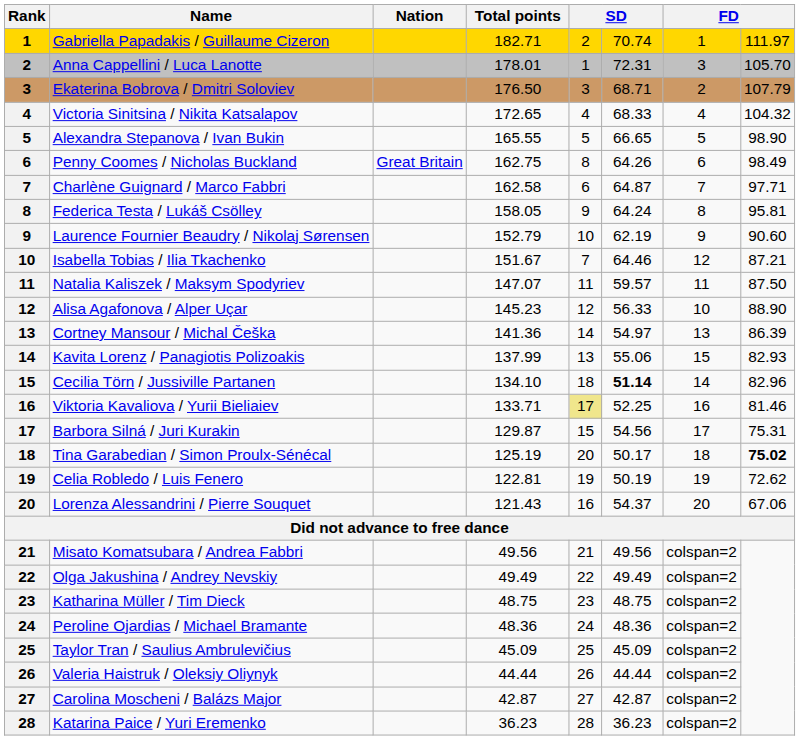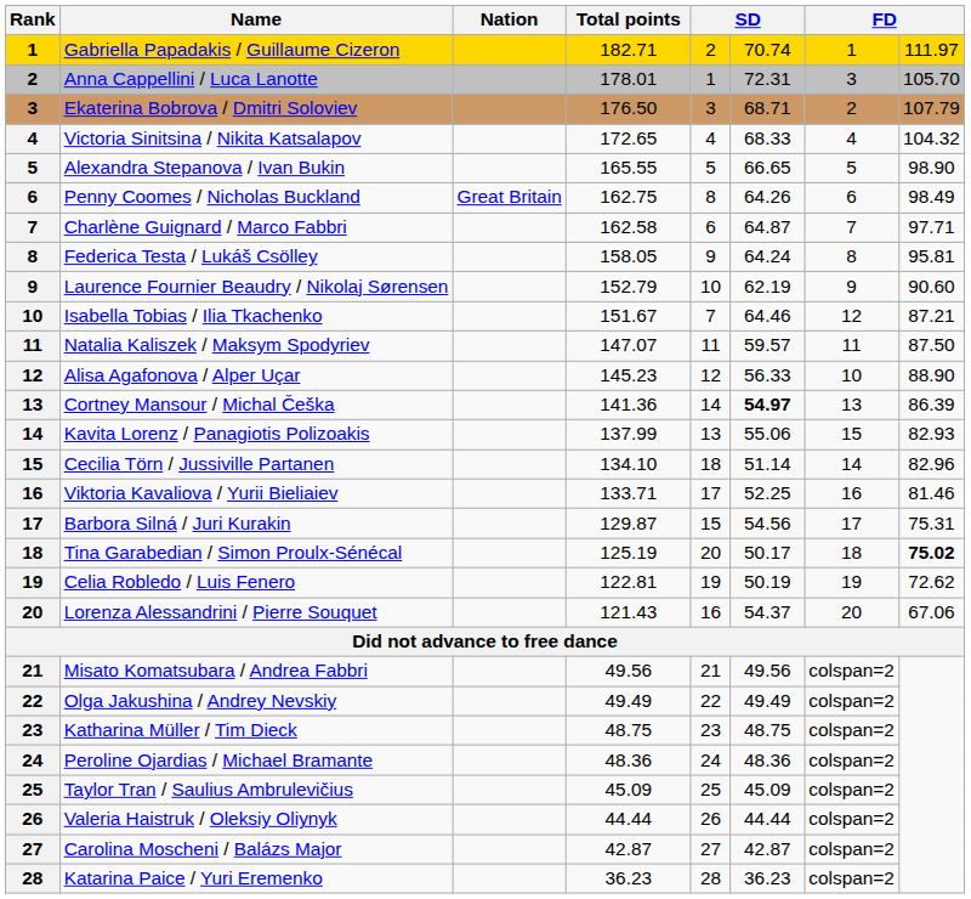Cortney Mansour / Michal Češka | column 6: normal -> bold
Cecilia Törn / Jussiville Partanen | column 6: bold -> normal
Viktoria Kavaliova / Yurii Bieliaiev | column 5: khaki background -> no background
